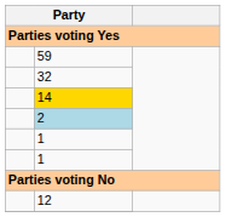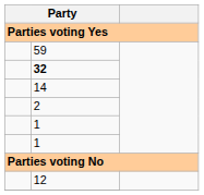32 | column 2: normal -> bold
14 | column 2: gold background -> no background
2 | column 2: lightblue background -> no background
